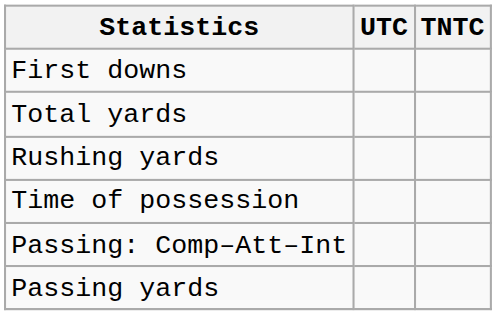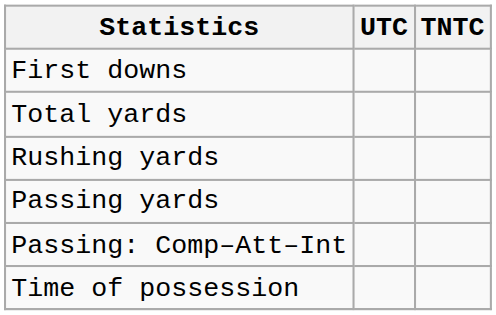rows swapped: Passing yards <-> Time of possession
